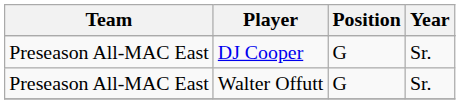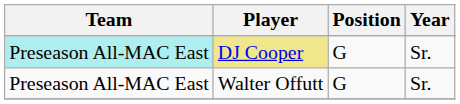row 2 | Team: no background -> paleturquoise background
row 2 | Player: no background -> khaki background
